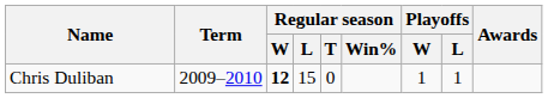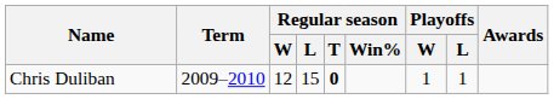Chris Duliban | Regular season / W: bold -> normal
Chris Duliban | Regular season / T: normal -> bold
